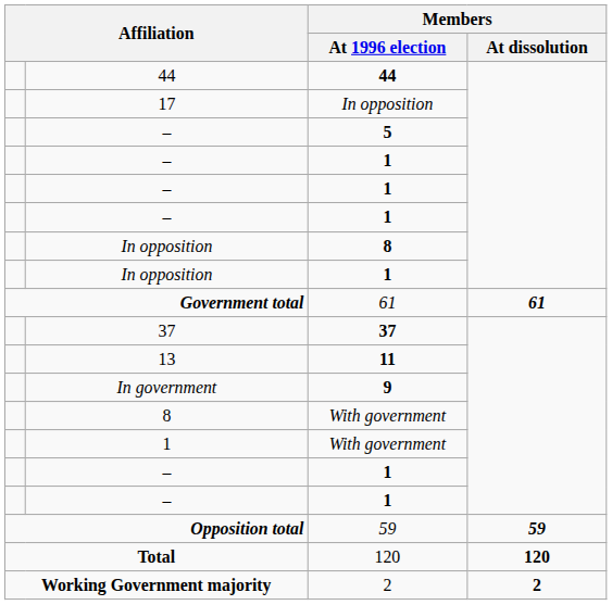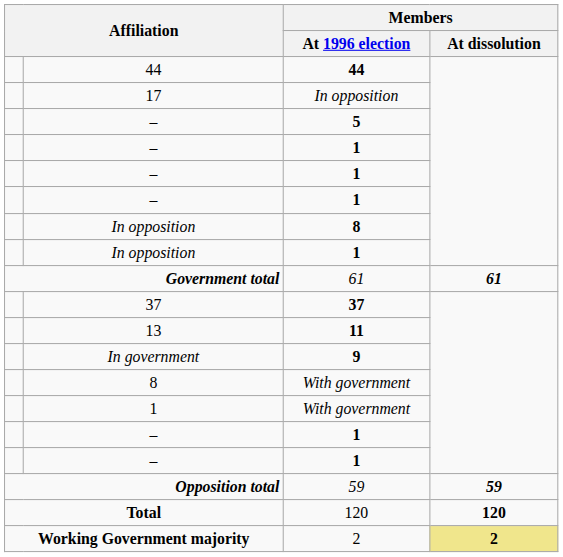Working Government majority | Members / At dissolution: no background -> khaki background
